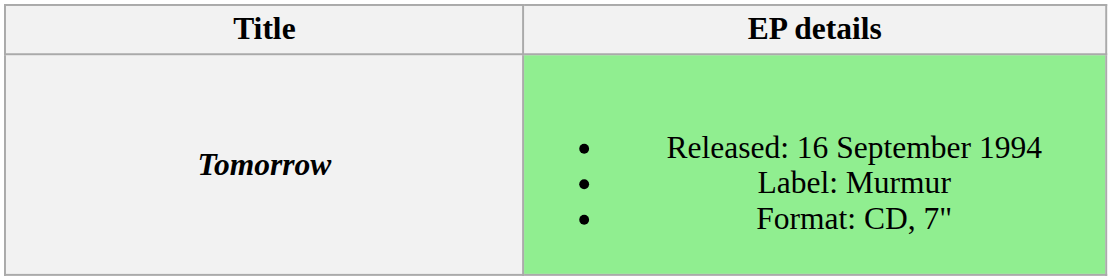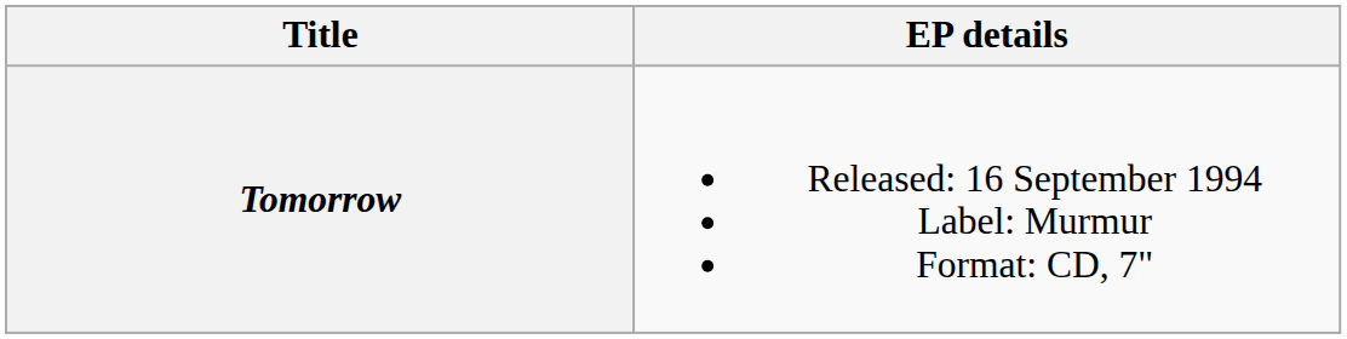Tomorrow | EP details: lightgreen background -> no background
